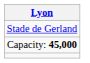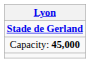row 2 | column 1: normal -> bold
